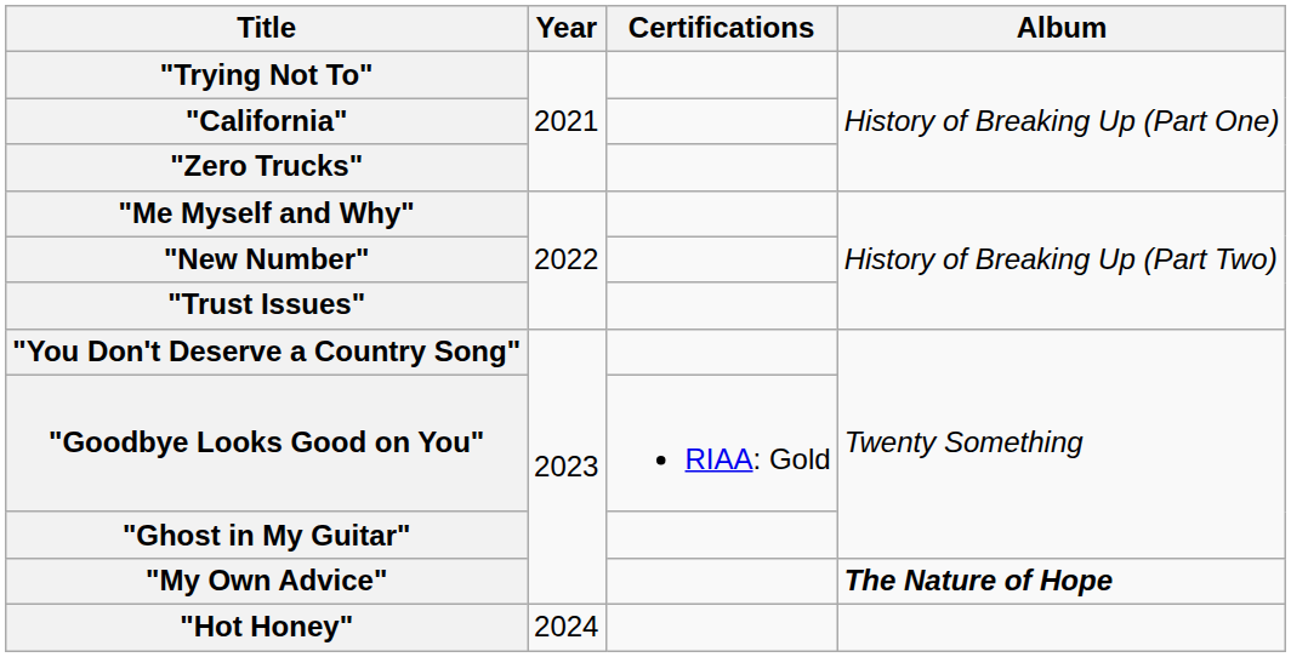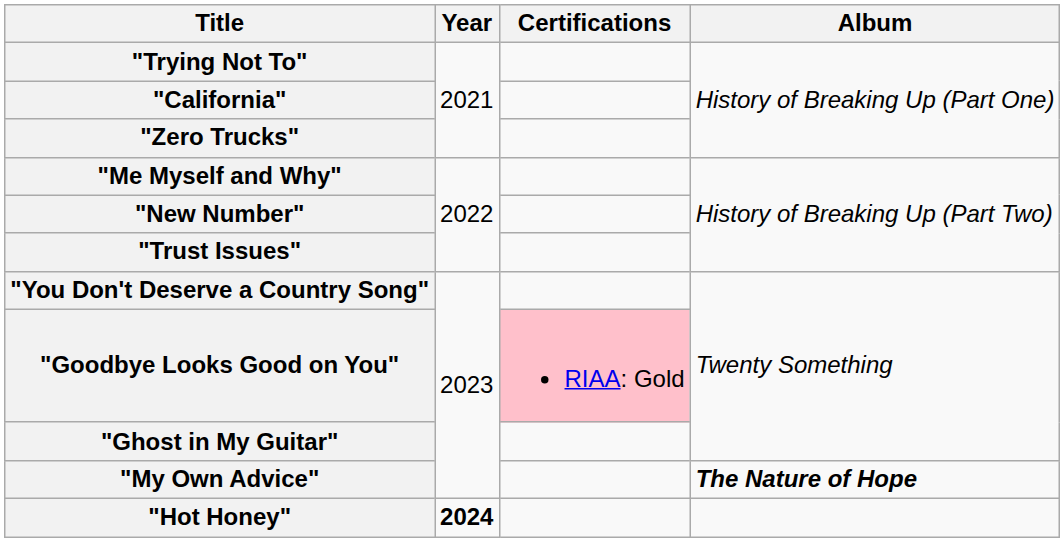"Goodbye Looks Good on You" | Certifications: no background -> pink background
"Hot Honey" | Year: normal -> bold
